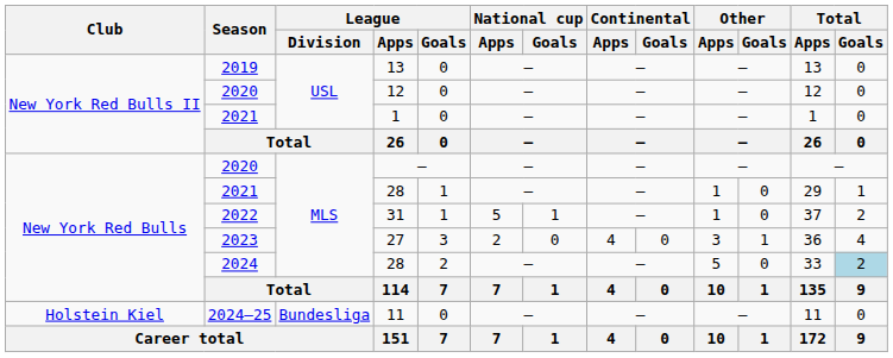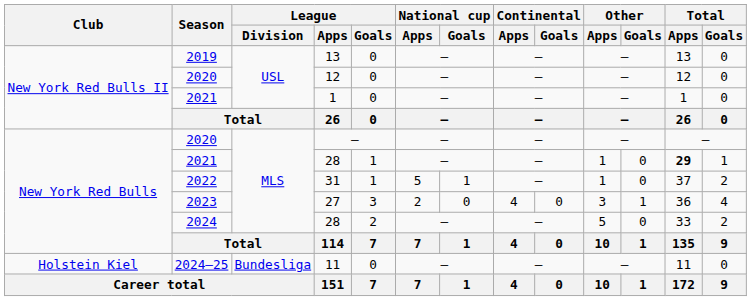2021 / 28 | Total / Apps: normal -> bold
2024 / 28 | Total / Goals: lightblue background -> no background
